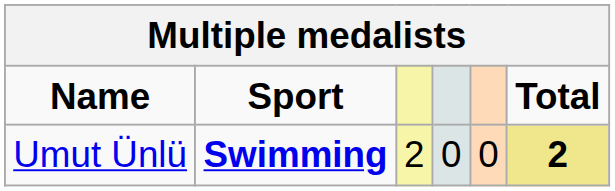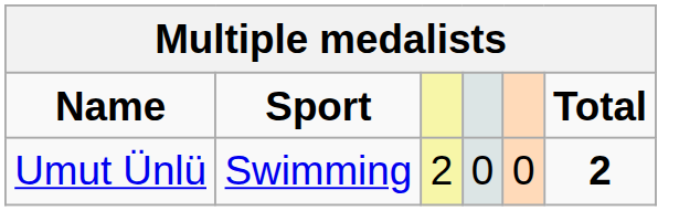Umut Ünlü | Sport: bold -> normal
Umut Ünlü | Total: khaki background -> no background
